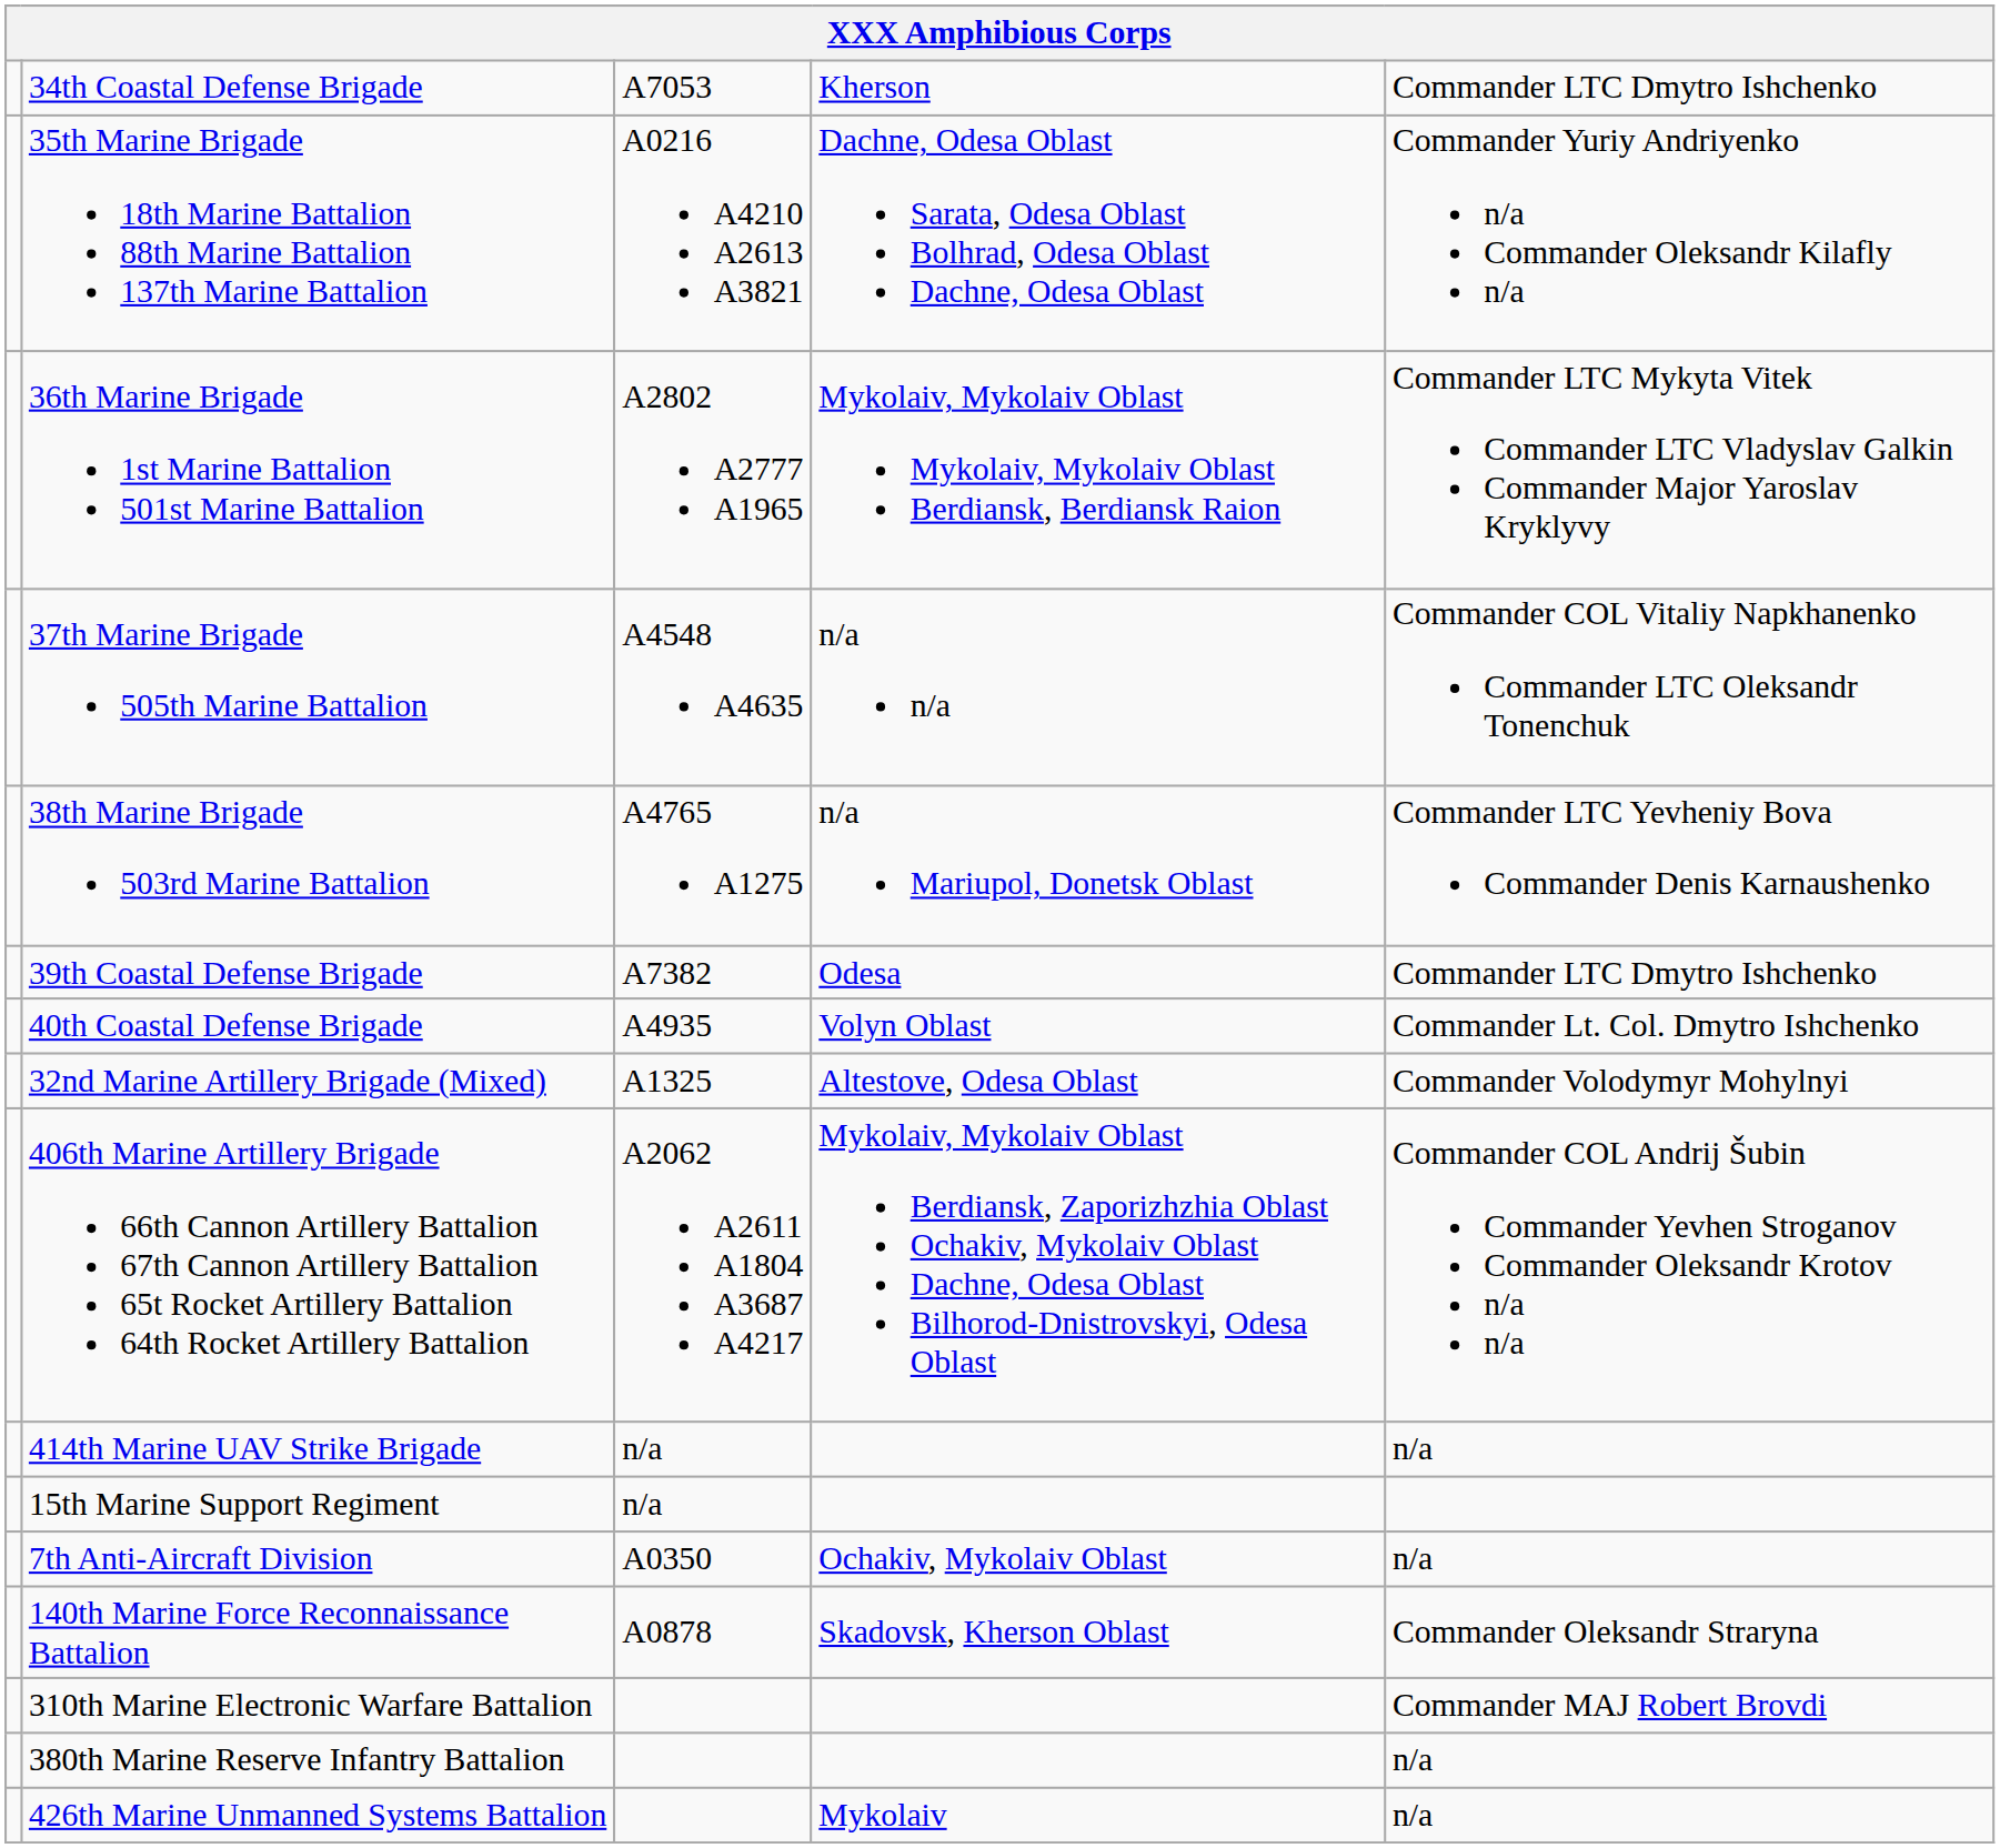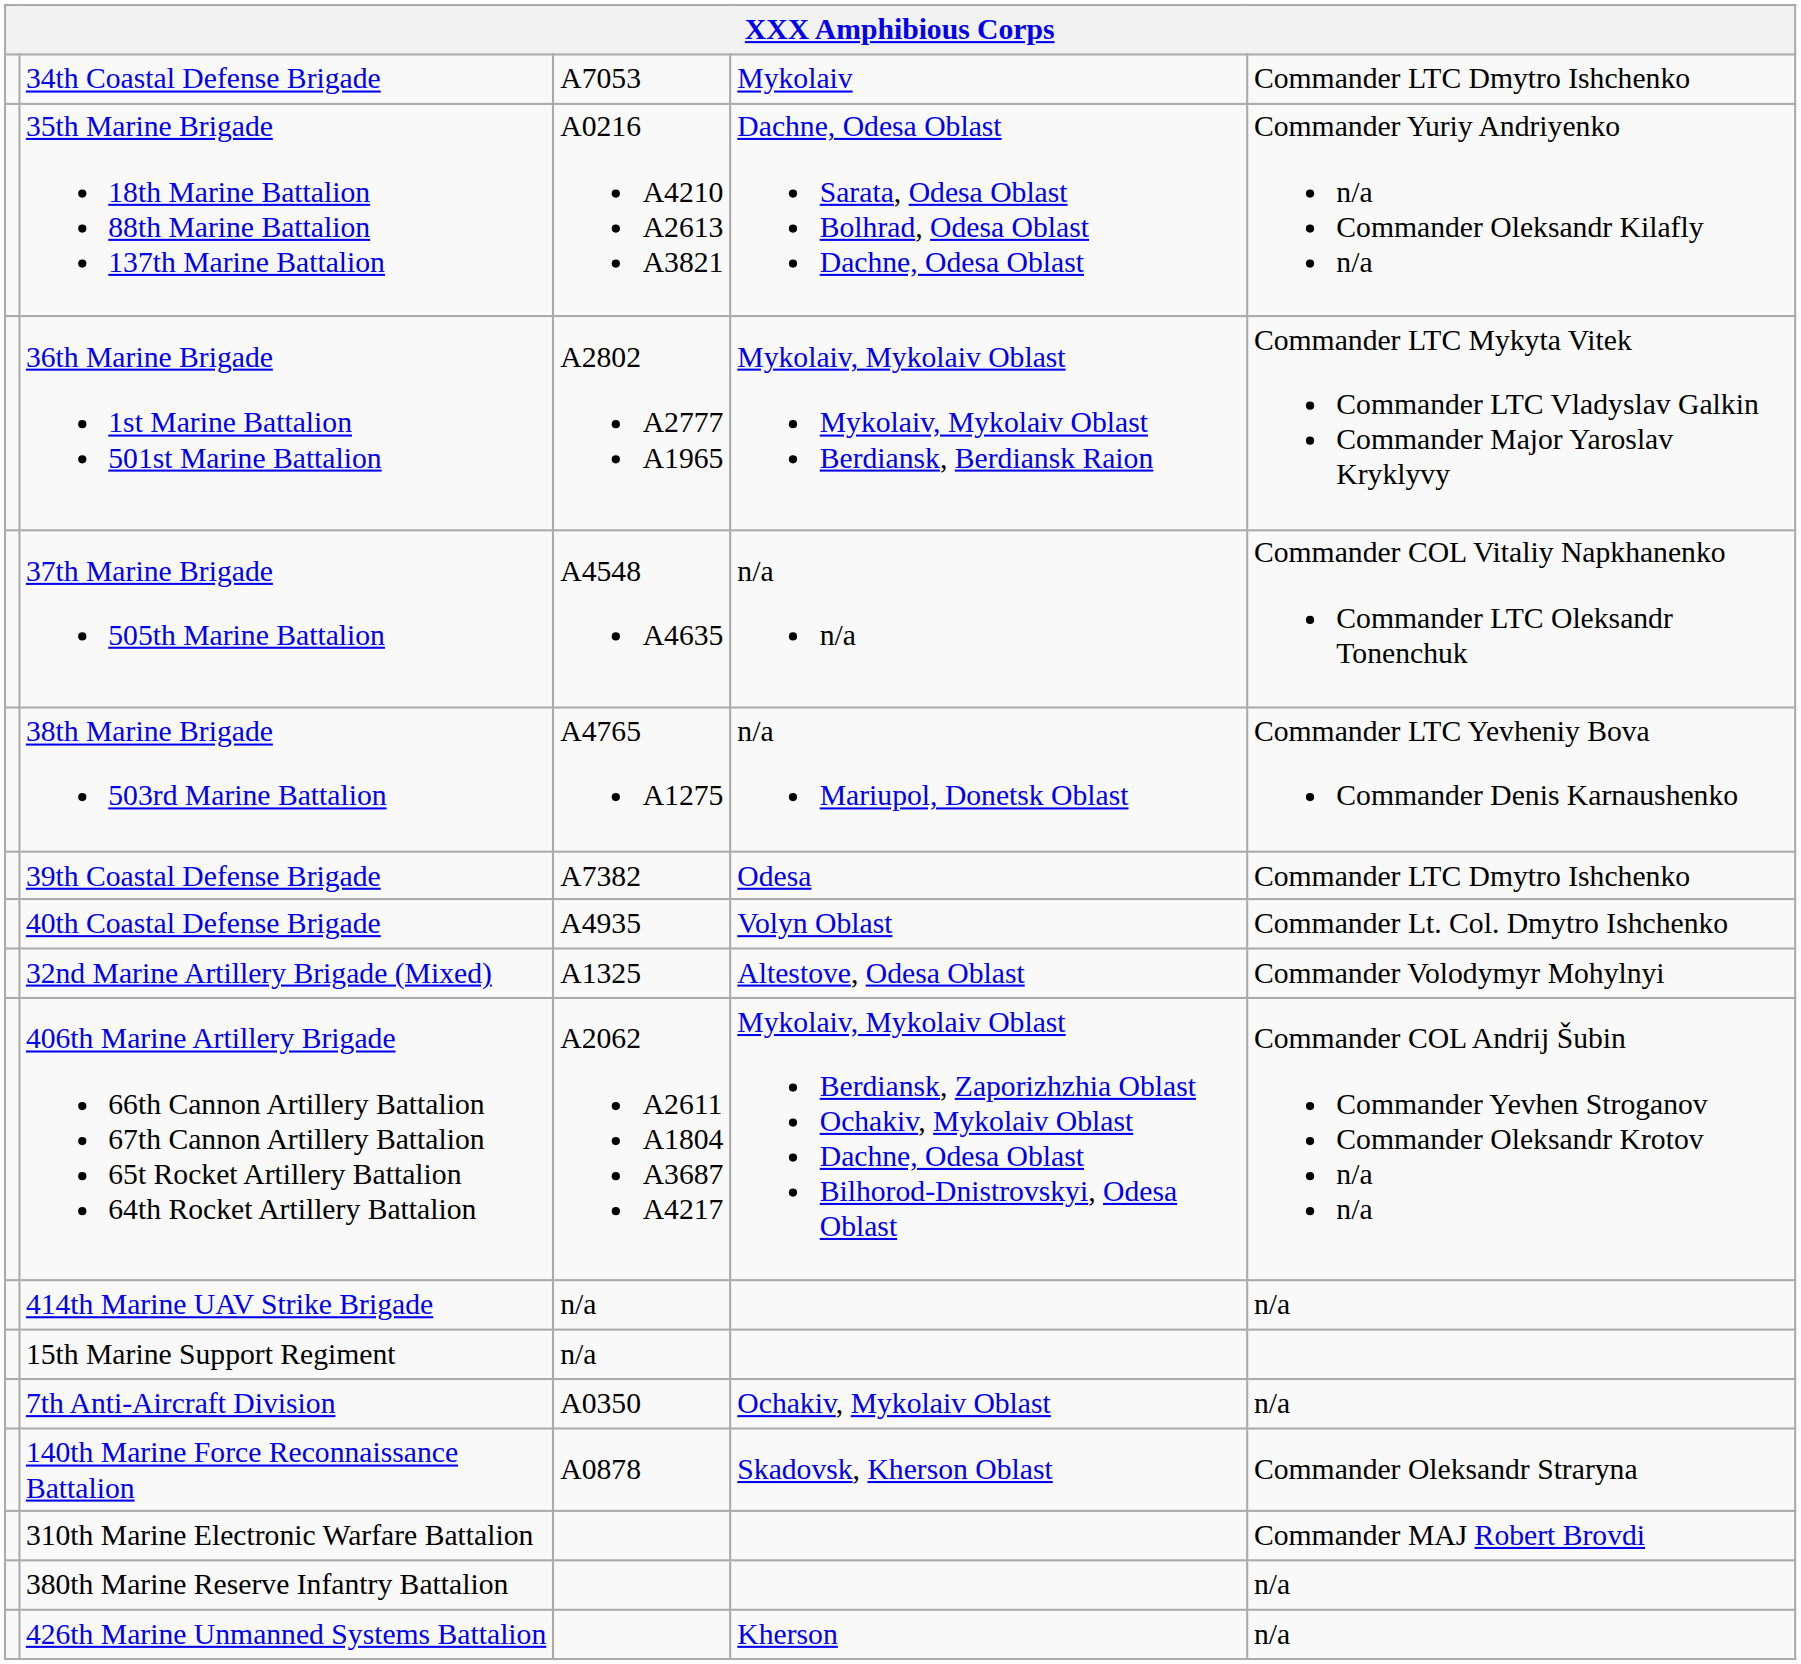34th Coastal Defense Brigade | column 4: Kherson -> Mykolaiv
426th Marine Unmanned Systems Battalion | column 4: Mykolaiv -> Kherson
